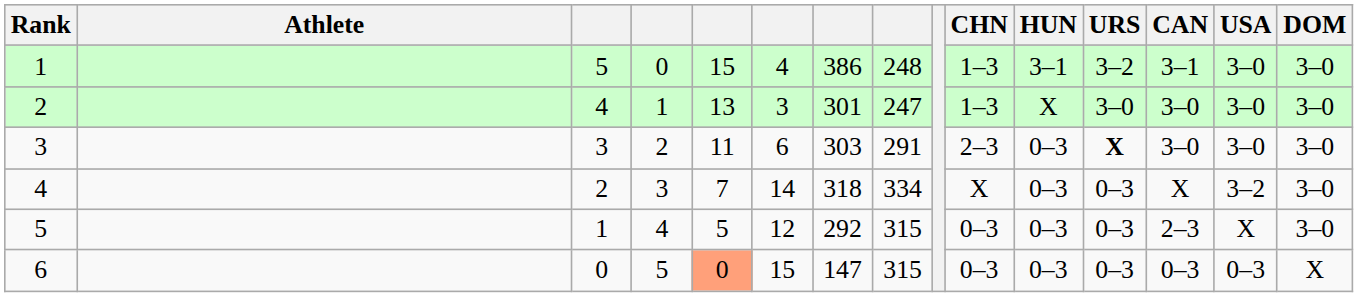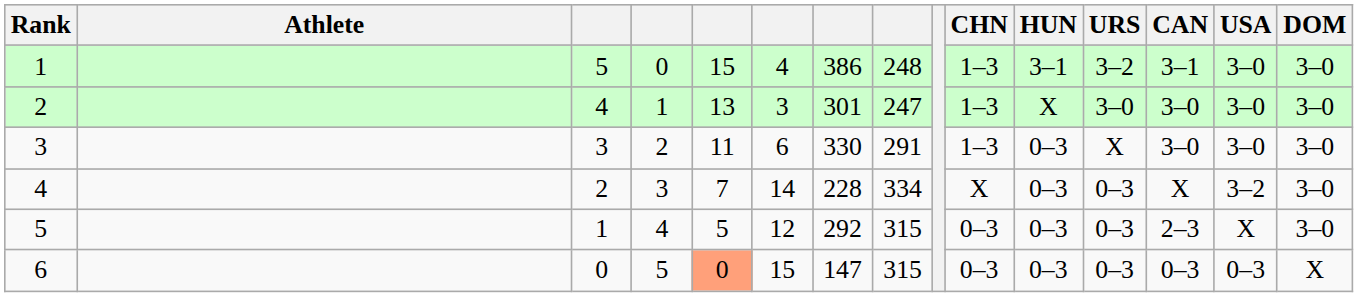row 4 | column 7: 303 -> 330
row 4 | CHN: 2–3 -> 1–3
row 4 | URS: bold -> normal
row 5 | column 7: 318 -> 228
